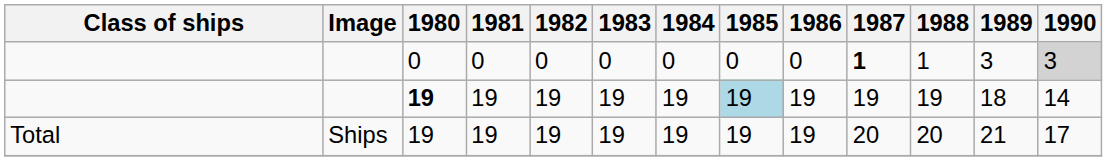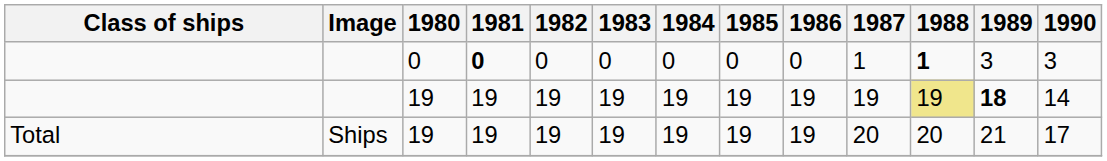row 2 | 1981: normal -> bold
row 2 | 1987: bold -> normal
row 2 | 1988: normal -> bold
row 2 | 1990: lightgrey background -> no background
row 3 | 1980: bold -> normal
row 3 | 1985: lightblue background -> no background
row 3 | 1988: no background -> khaki background
row 3 | 1989: normal -> bold
